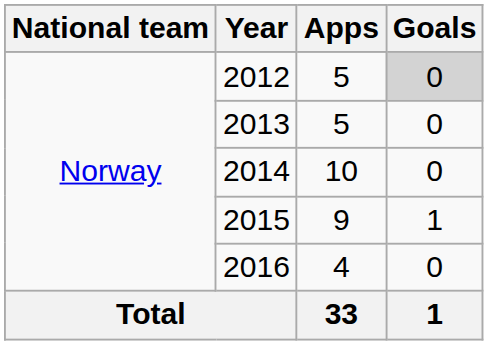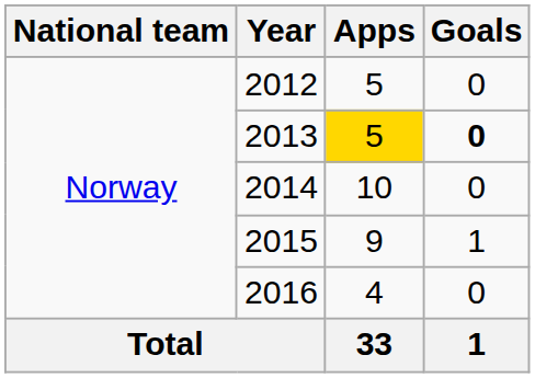2012 | Goals: lightgrey background -> no background
2013 | Apps: no background -> gold background
2013 | Goals: normal -> bold
